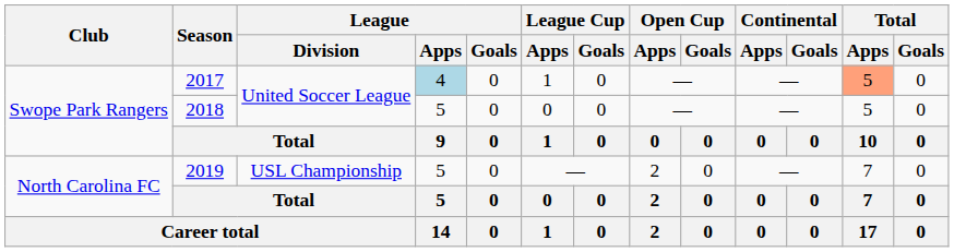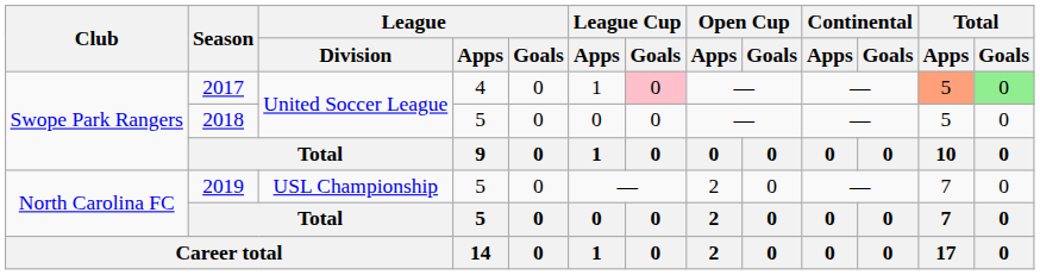2017 | League / Apps: lightblue background -> no background
2017 | League Cup / Goals: no background -> pink background
2017 | Total / Goals: no background -> lightgreen background
